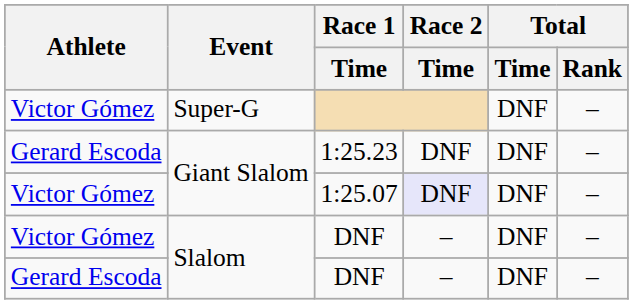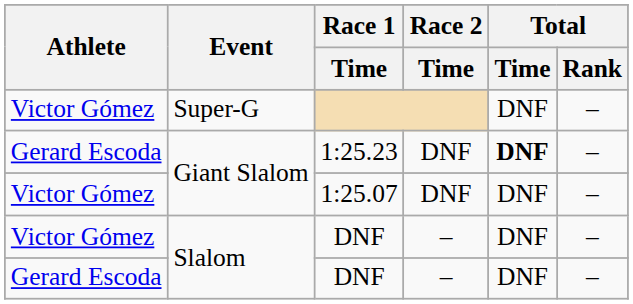1:25.23 | Total / Time: normal -> bold
1:25.07 | Race 2 / Time: lavender background -> no background
